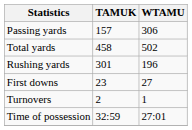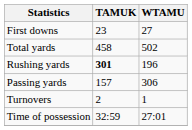rows swapped: First downs <-> Passing yards
Rushing yards | TAMUK: normal -> bold
